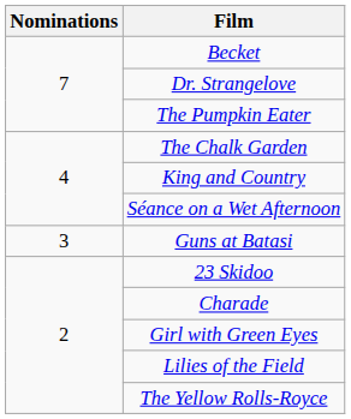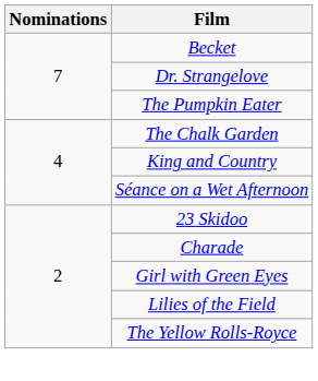- row: 3 | Guns at Batasi
